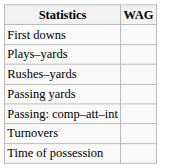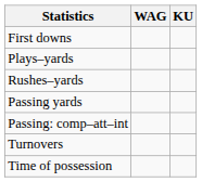+ column: KU
